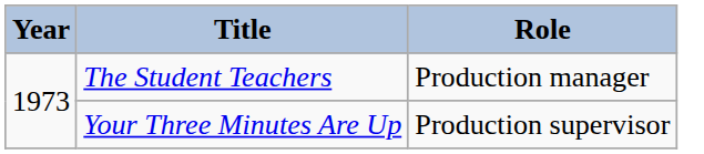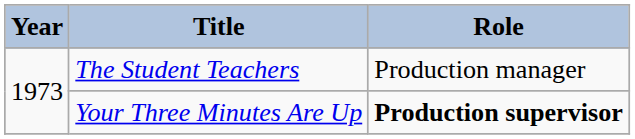Your Three Minutes Are Up | Role: normal -> bold
